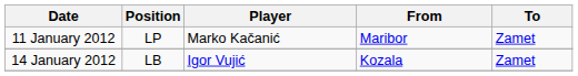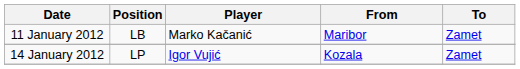11 January 2012 | Position: LP -> LB
14 January 2012 | Position: LB -> LP
